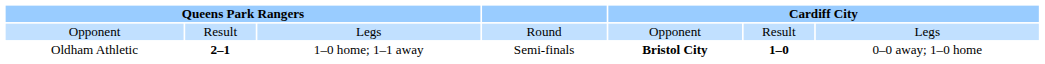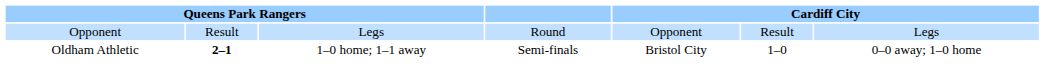Oldham Athletic | column 5: bold -> normal
Oldham Athletic | column 6: bold -> normal
